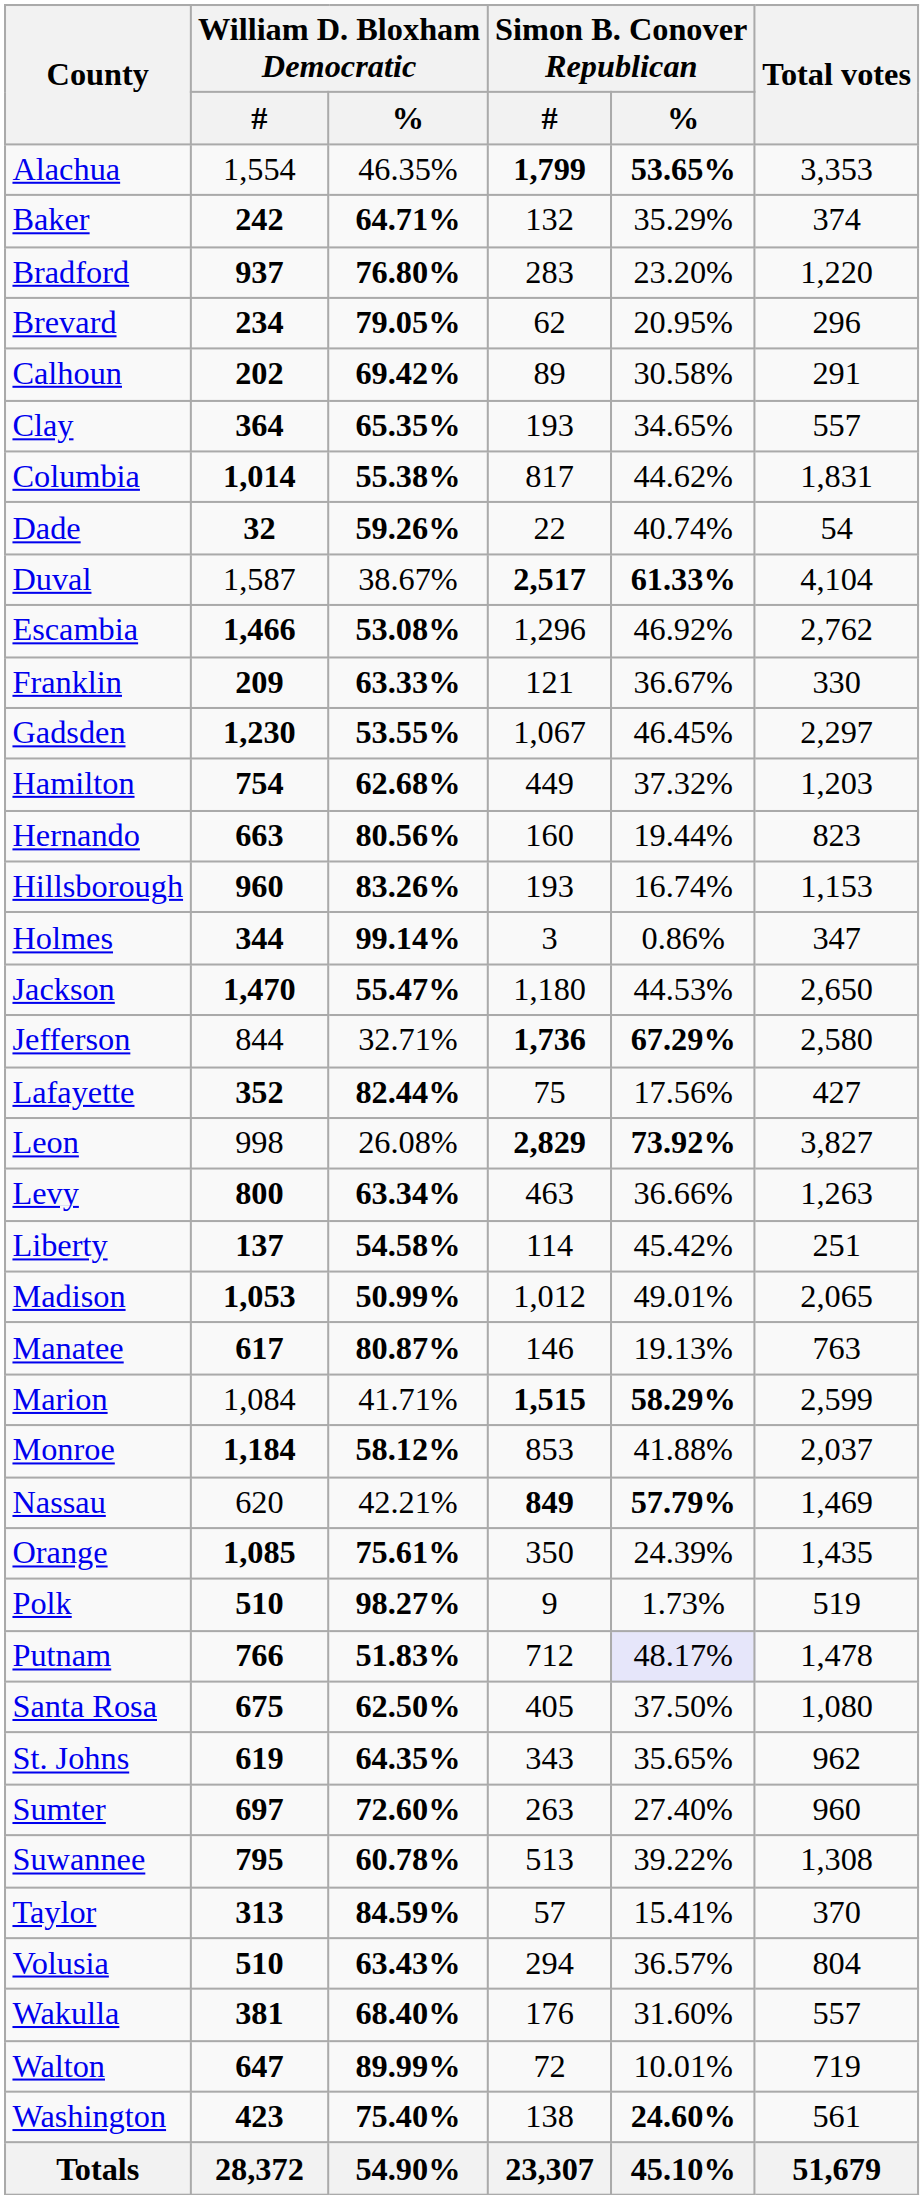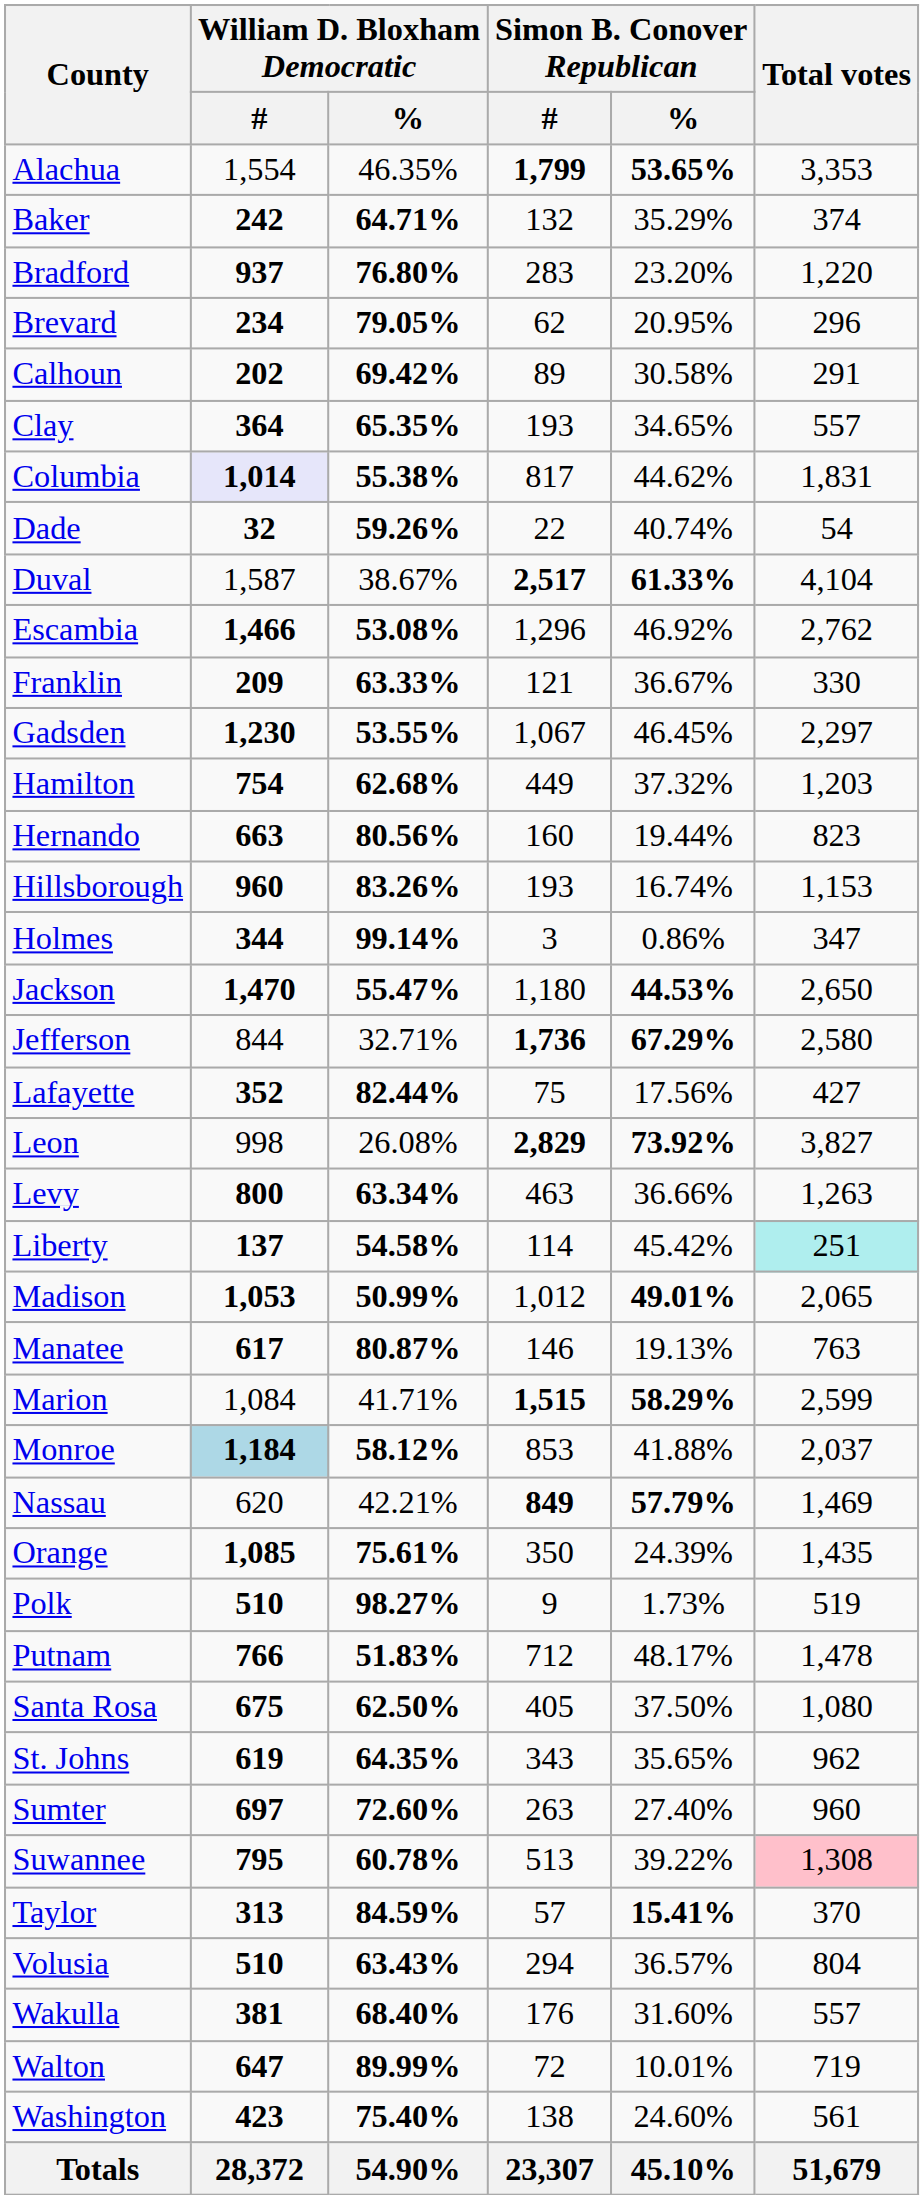Columbia | William D. Bloxham Democratic / #: no background -> lavender background
Jackson | Simon B. Conover Republican / %: normal -> bold
Liberty | Total votes: no background -> paleturquoise background
Madison | Simon B. Conover Republican / %: normal -> bold
Monroe | William D. Bloxham Democratic / #: no background -> lightblue background
Putnam | Simon B. Conover Republican / %: lavender background -> no background
Suwannee | Total votes: no background -> pink background
Taylor | Simon B. Conover Republican / %: normal -> bold
Washington | Simon B. Conover Republican / %: bold -> normal
